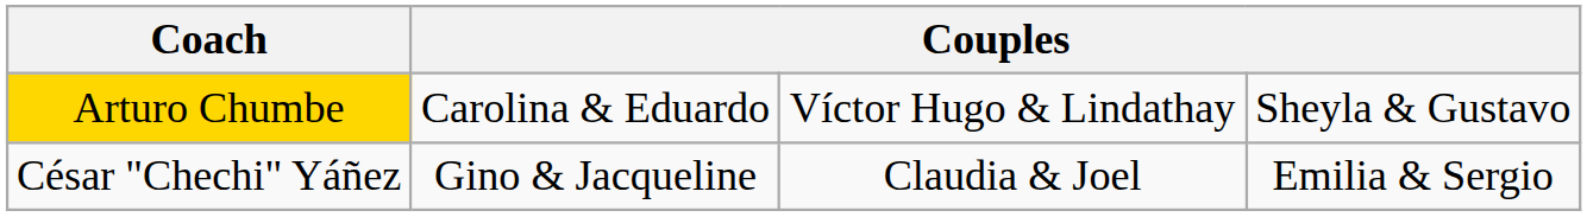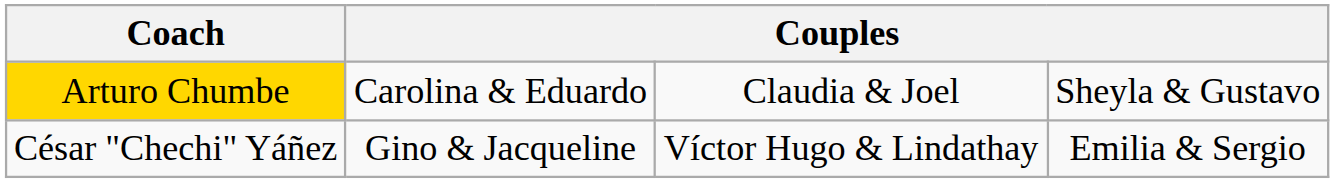Arturo Chumbe | column 3: Víctor Hugo & Lindathay -> Claudia & Joel
César "Chechi" Yáñez | column 3: Claudia & Joel -> Víctor Hugo & Lindathay
